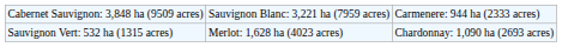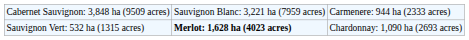Sauvignon Vert: 532 ha (1315 acres) | column 2: normal -> bold
